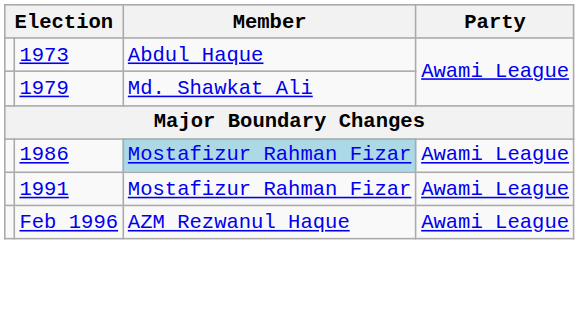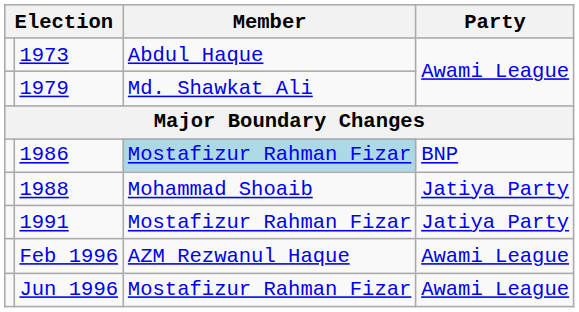1986 | Party: Awami League -> BNP
+ row: 1988 | Mohammad Shoaib | Jatiya Party
1991 | Party: Awami League -> Jatiya Party
+ row: Jun 1996 | Mostafizur Rahman Fizar | Awami League
